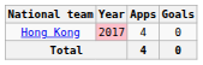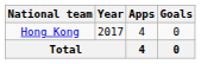Hong Kong | Year: pink background -> no background
